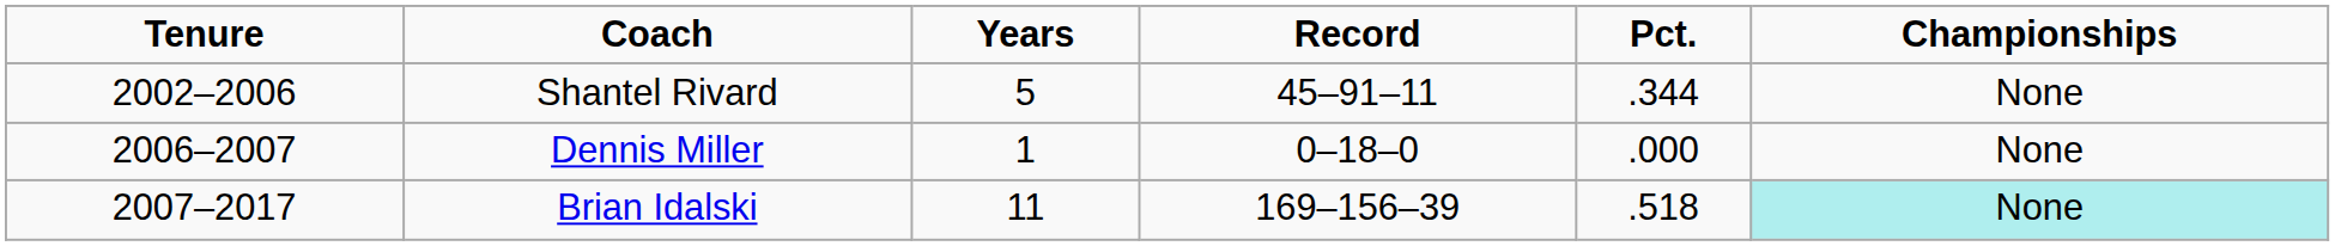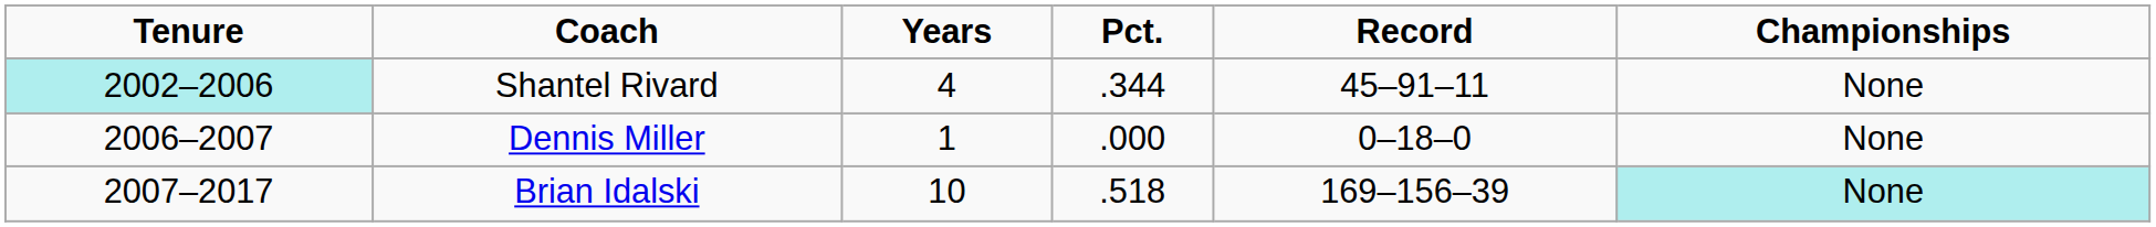columns swapped: Record <-> Pct.
Shantel Rivard | Tenure: no background -> paleturquoise background
Shantel Rivard | Years: 5 -> 4
Brian Idalski | Years: 11 -> 10
